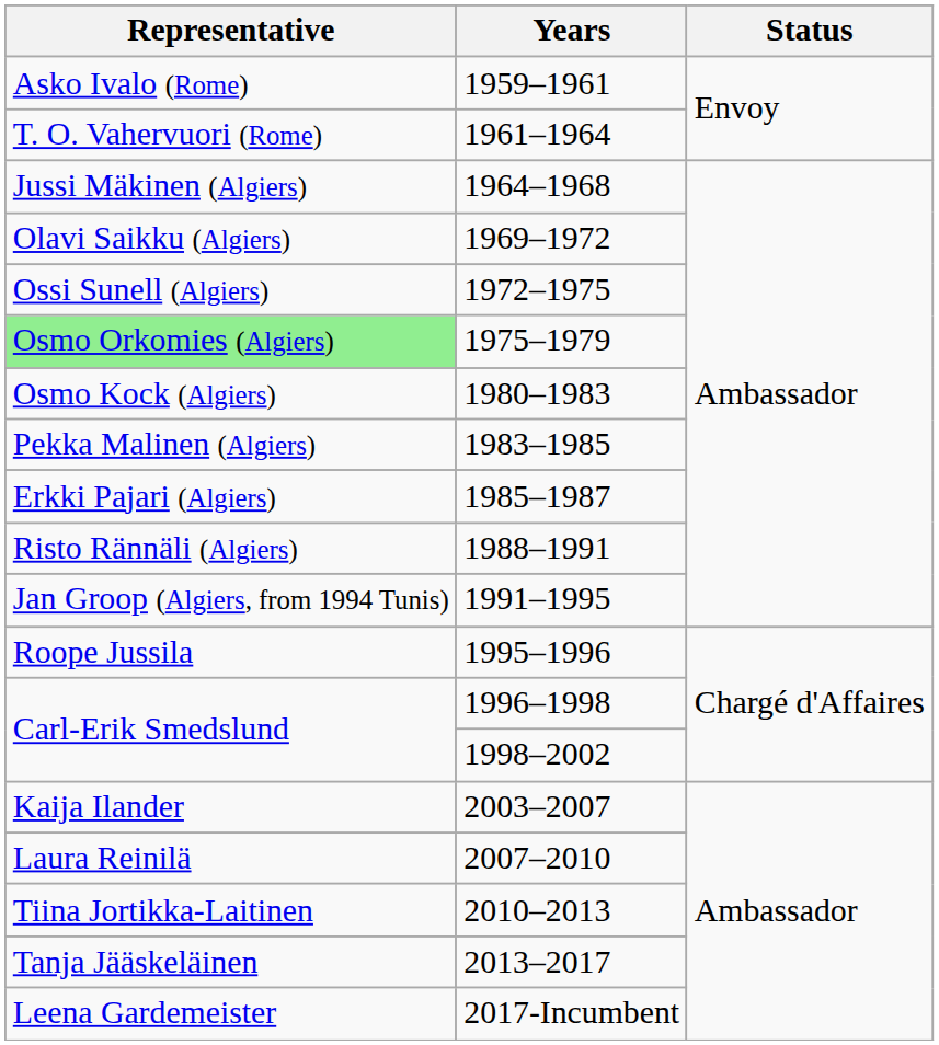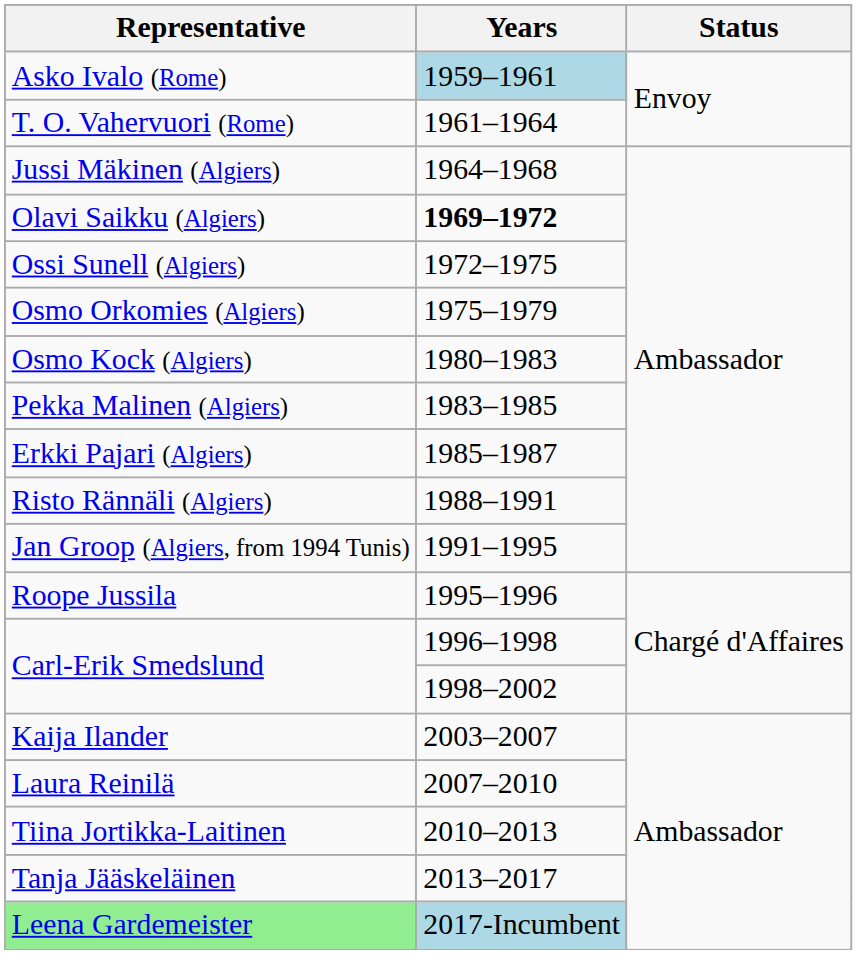Asko Ivalo (Rome) | Years: no background -> lightblue background
Olavi Saikku (Algiers) | Years: normal -> bold
Osmo Orkomies (Algiers) | Representative: lightgreen background -> no background
Leena Gardemeister | Representative: no background -> lightgreen background
Leena Gardemeister | Years: no background -> lightblue background
